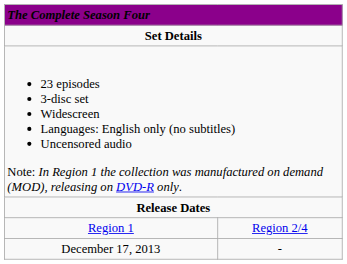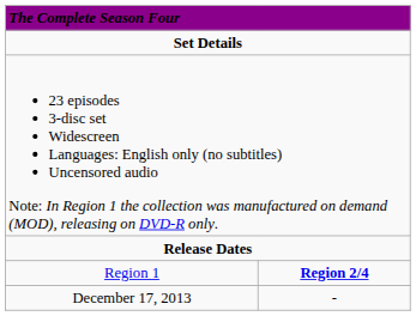Region 1 | column 2: normal -> bold
